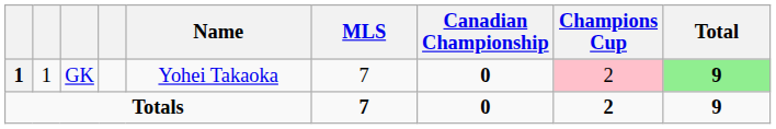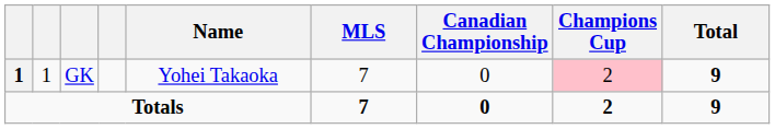row 2 | Canadian Championship: bold -> normal
row 2 | Total: lightgreen background -> no background
